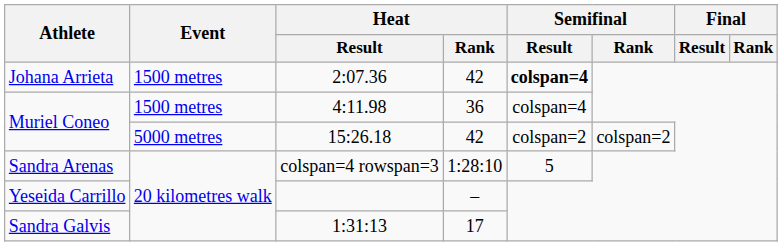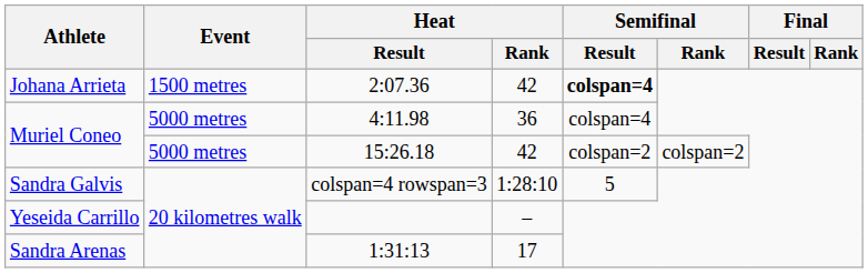4:11.98 | Event: 1500 metres -> 5000 metres
colspan=4 rowspan=3 | Athlete: Sandra Arenas -> Sandra Galvis
1:31:13 | Athlete: Sandra Galvis -> Sandra Arenas
